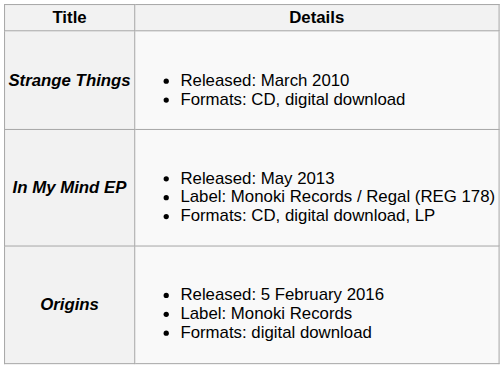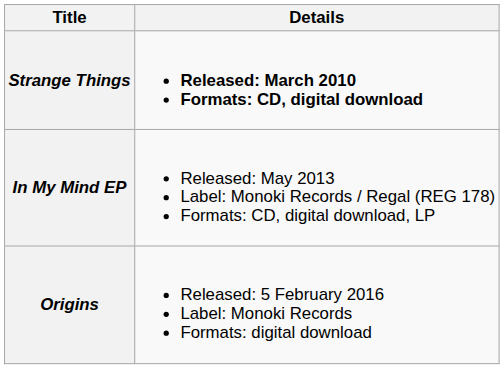Strange Things | Details: normal -> bold
